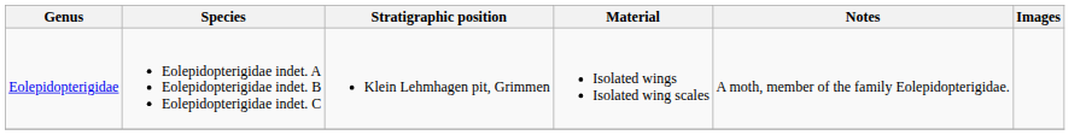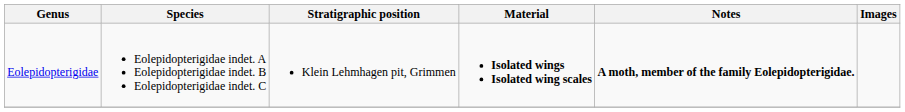Eolepidopterigidae | Material: normal -> bold
Eolepidopterigidae | Notes: normal -> bold
